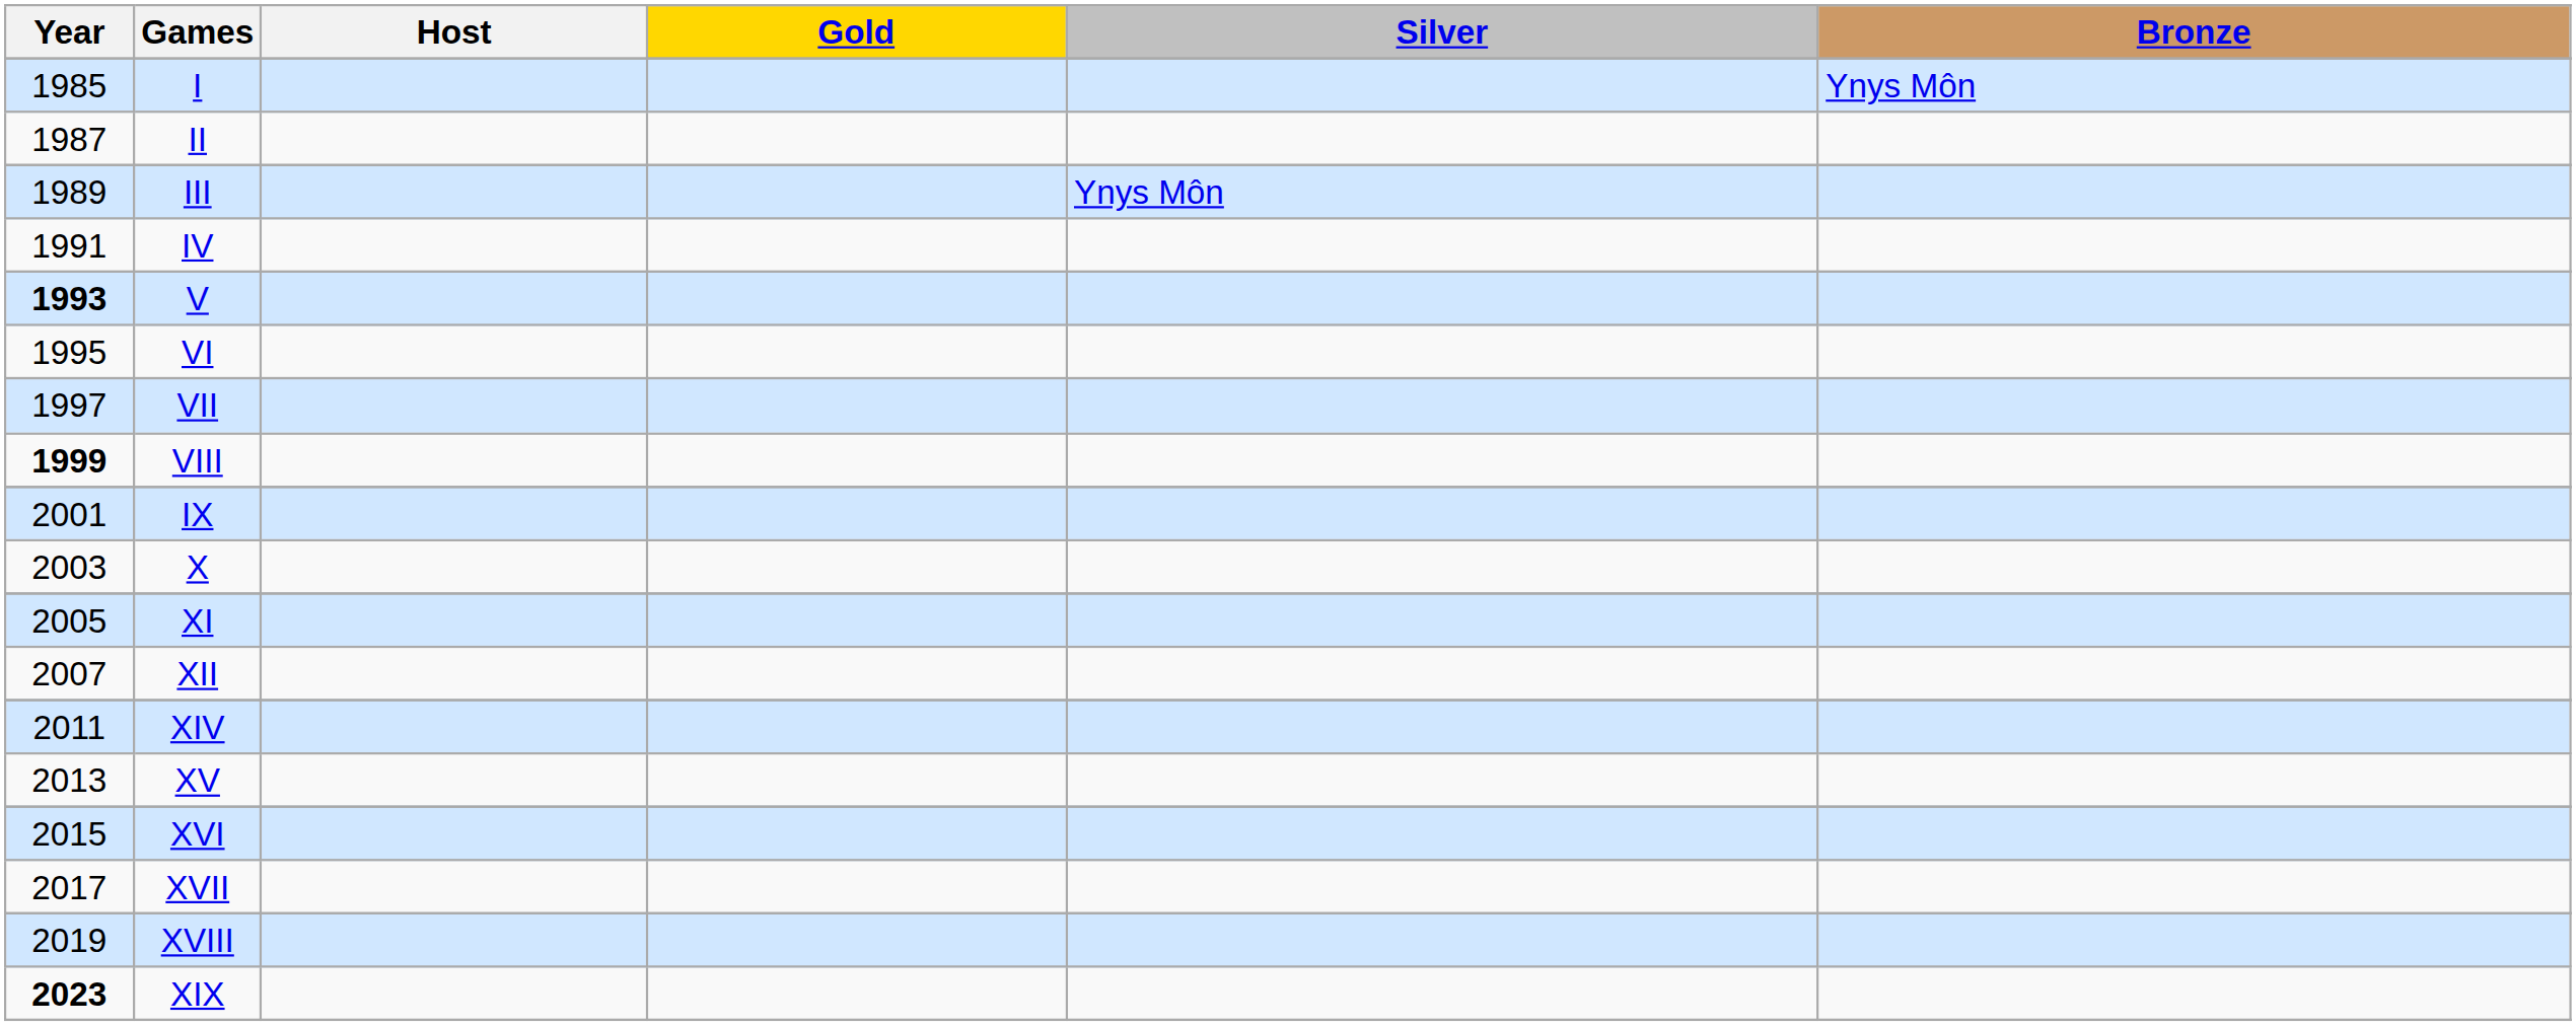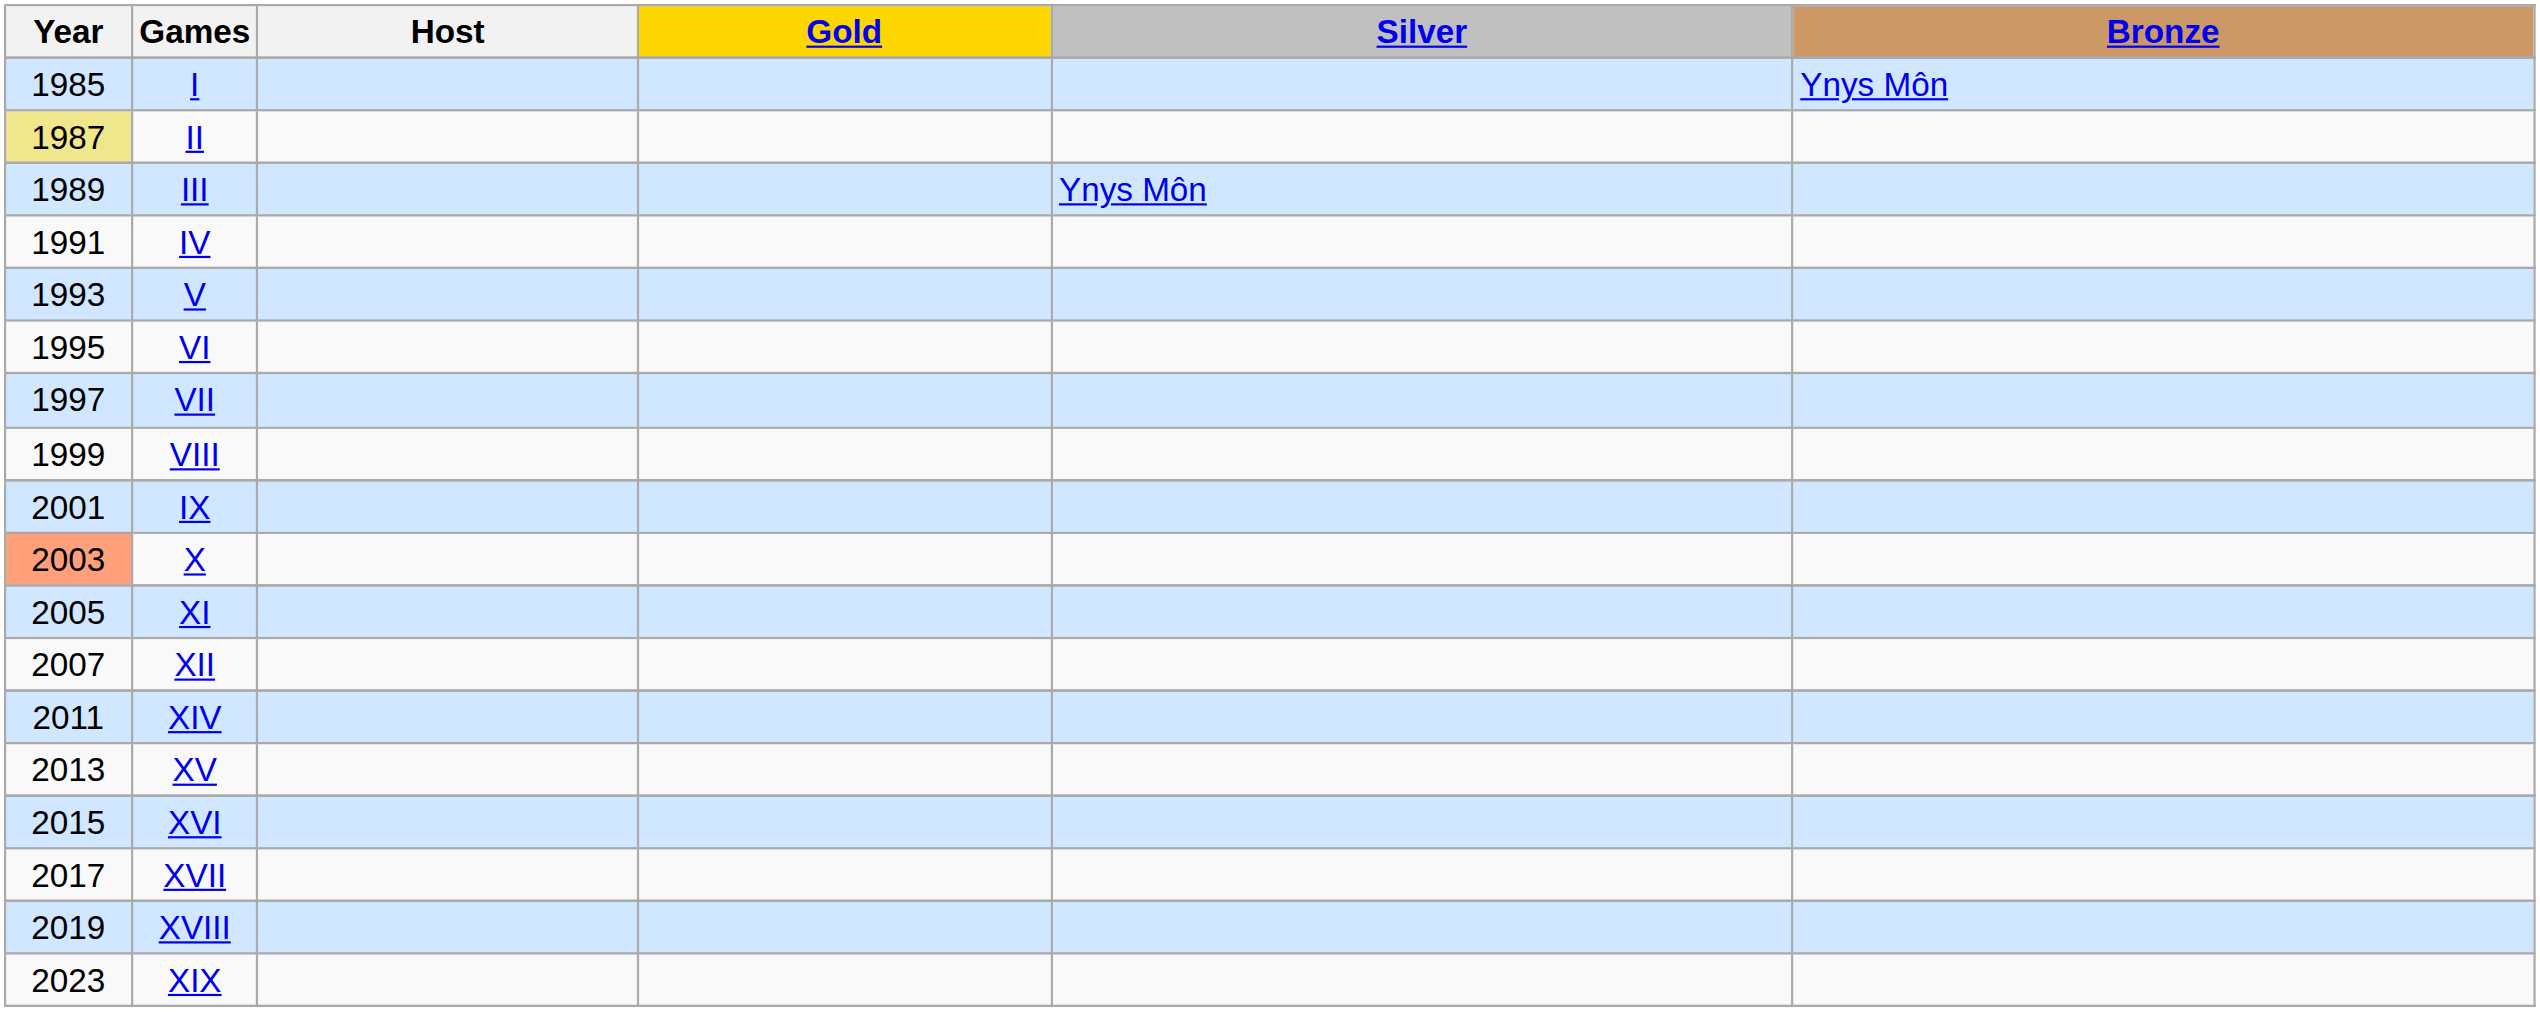II | Year: no background -> khaki background
V | Year: bold -> normal
VIII | Year: bold -> normal
X | Year: no background -> lightsalmon background
XIX | Year: bold -> normal
